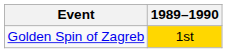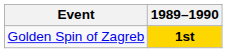Golden Spin of Zagreb | 1989–1990: normal -> bold
